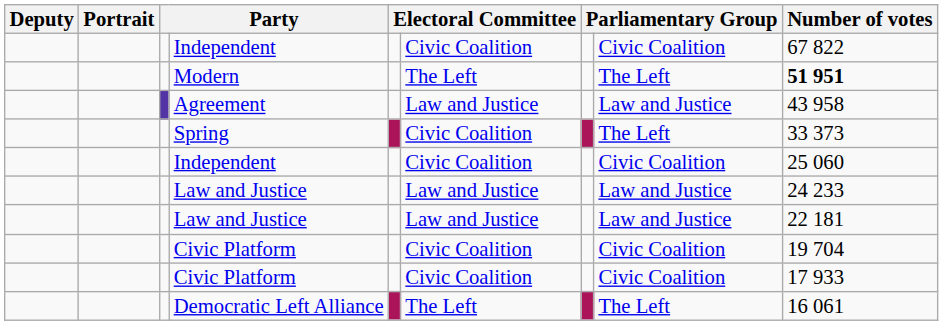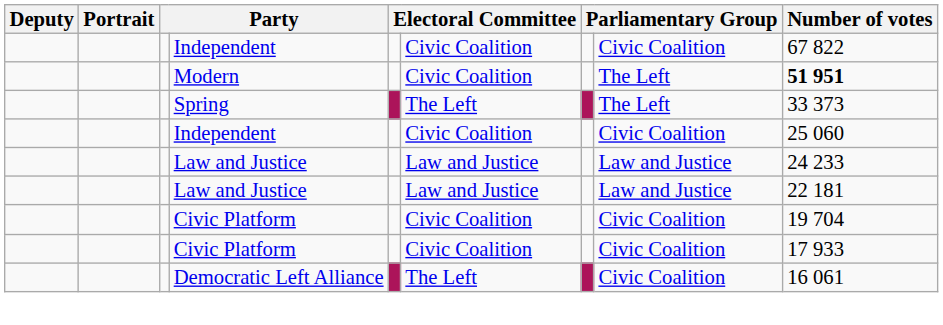Modern | column 6: The Left -> Civic Coalition
- row: Agreement | Law and Justice | Law and Justice | 43 958
Spring | column 6: Civic Coalition -> The Left
Democratic Left Alliance | column 8: The Left -> Civic Coalition
